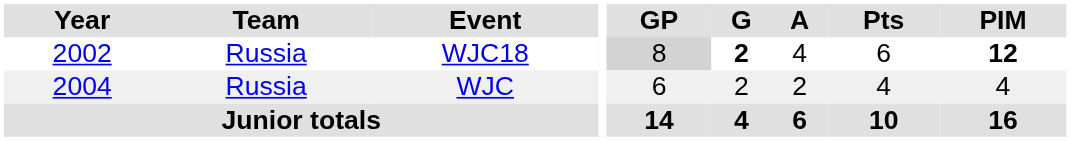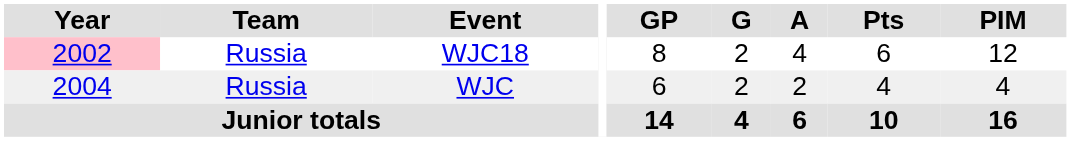WJC18 | Year: no background -> pink background
WJC18 | GP: lightgrey background -> no background
WJC18 | G: bold -> normal
WJC18 | PIM: bold -> normal
